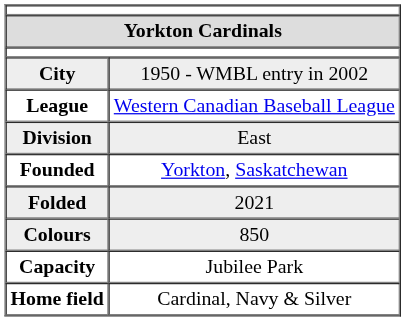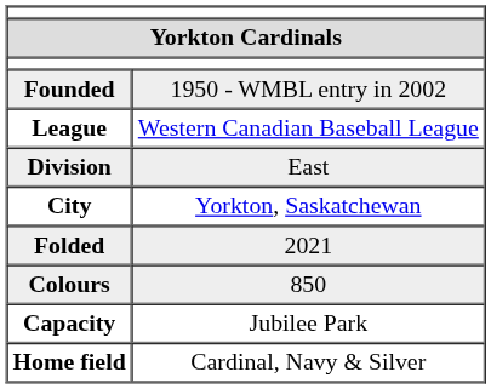row 4 | column 1: City -> Founded
row 7 | column 1: Founded -> City
